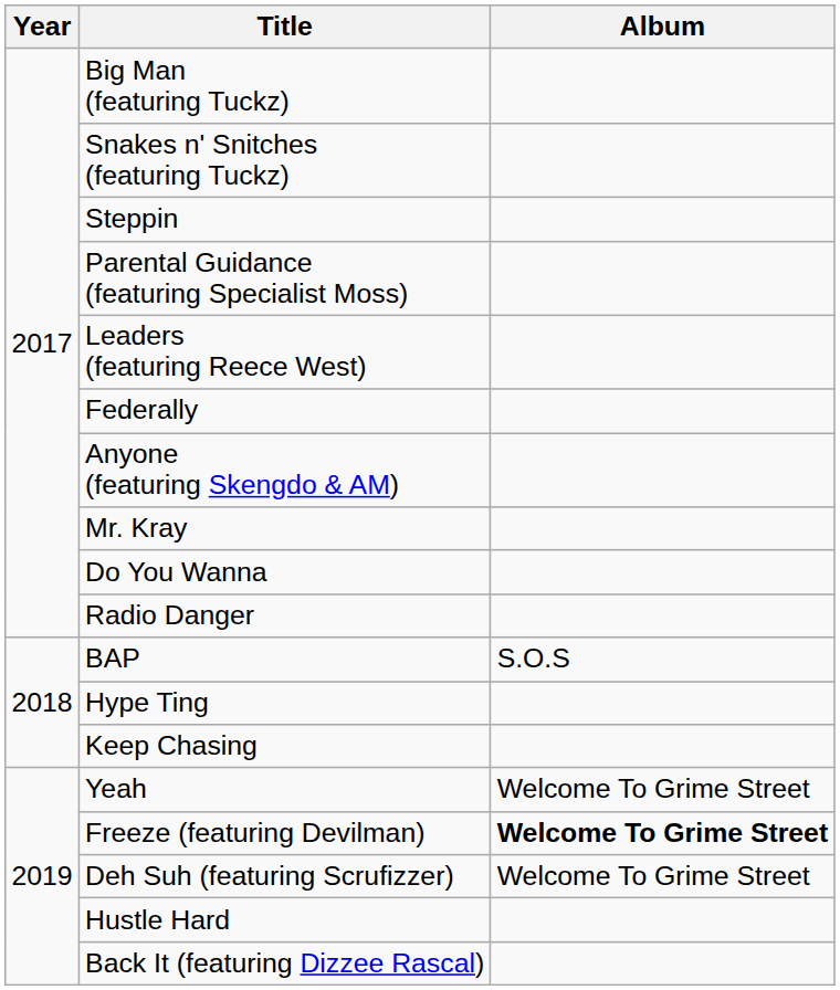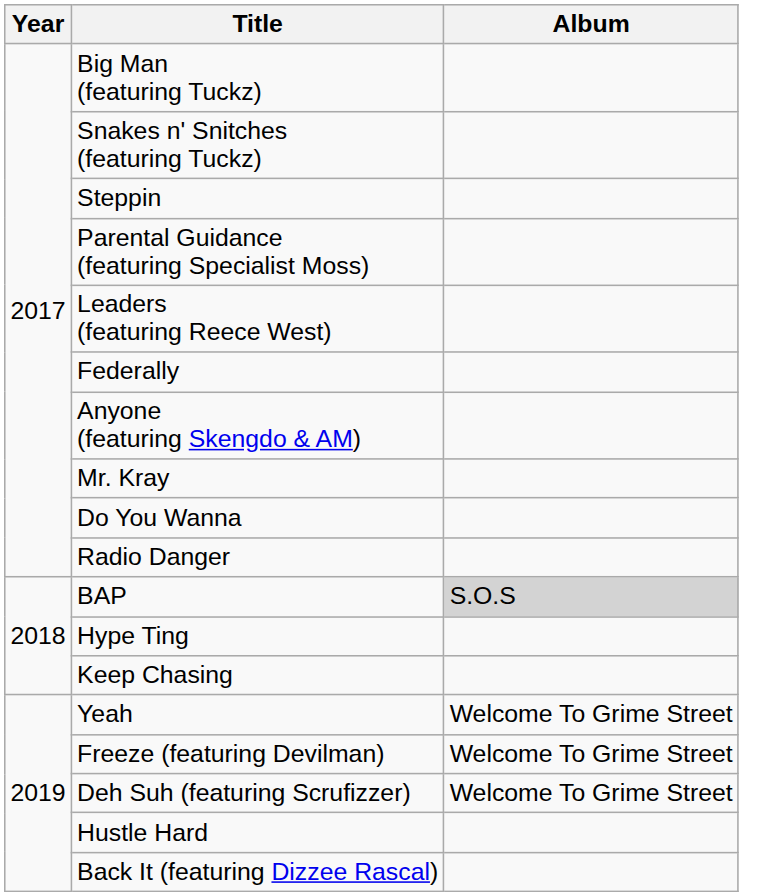BAP | Album: no background -> lightgrey background
Freeze (featuring Devilman) | Album: bold -> normal
